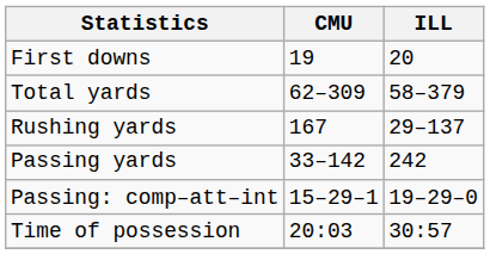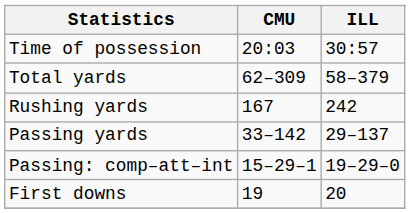rows swapped: First downs <-> Time of possession
Rushing yards | ILL: 29–137 -> 242
Passing yards | ILL: 242 -> 29–137
